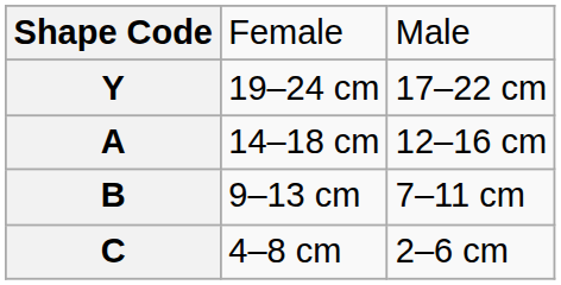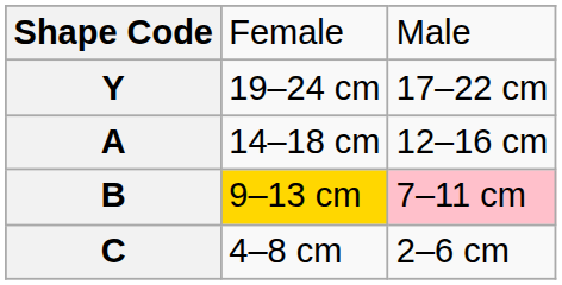B | column 2: no background -> gold background
B | column 3: no background -> pink background
